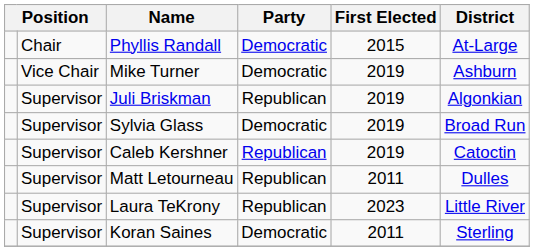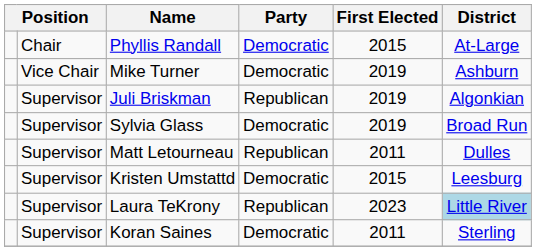- row: Supervisor | Caleb Kershner | Republican | 2019 | Catoctin
+ row: Supervisor | Kristen Umstattd | Democratic | 2015 | Leesburg
Laura TeKrony | District: no background -> lightblue background
